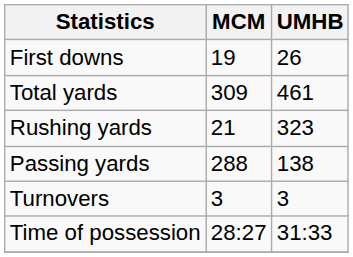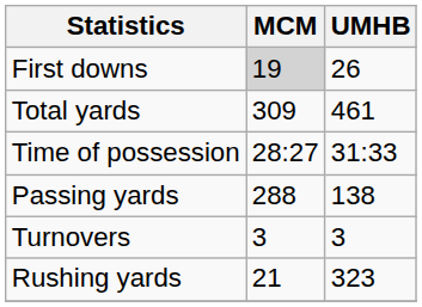First downs | MCM: no background -> lightgrey background
rows swapped: Rushing yards <-> Time of possession
